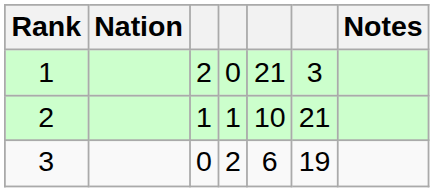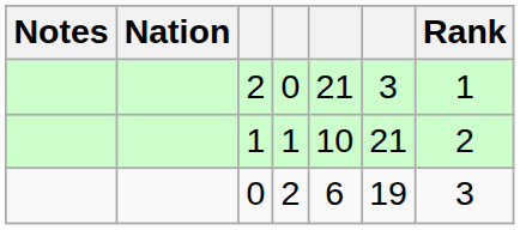columns swapped: Rank <-> Notes
